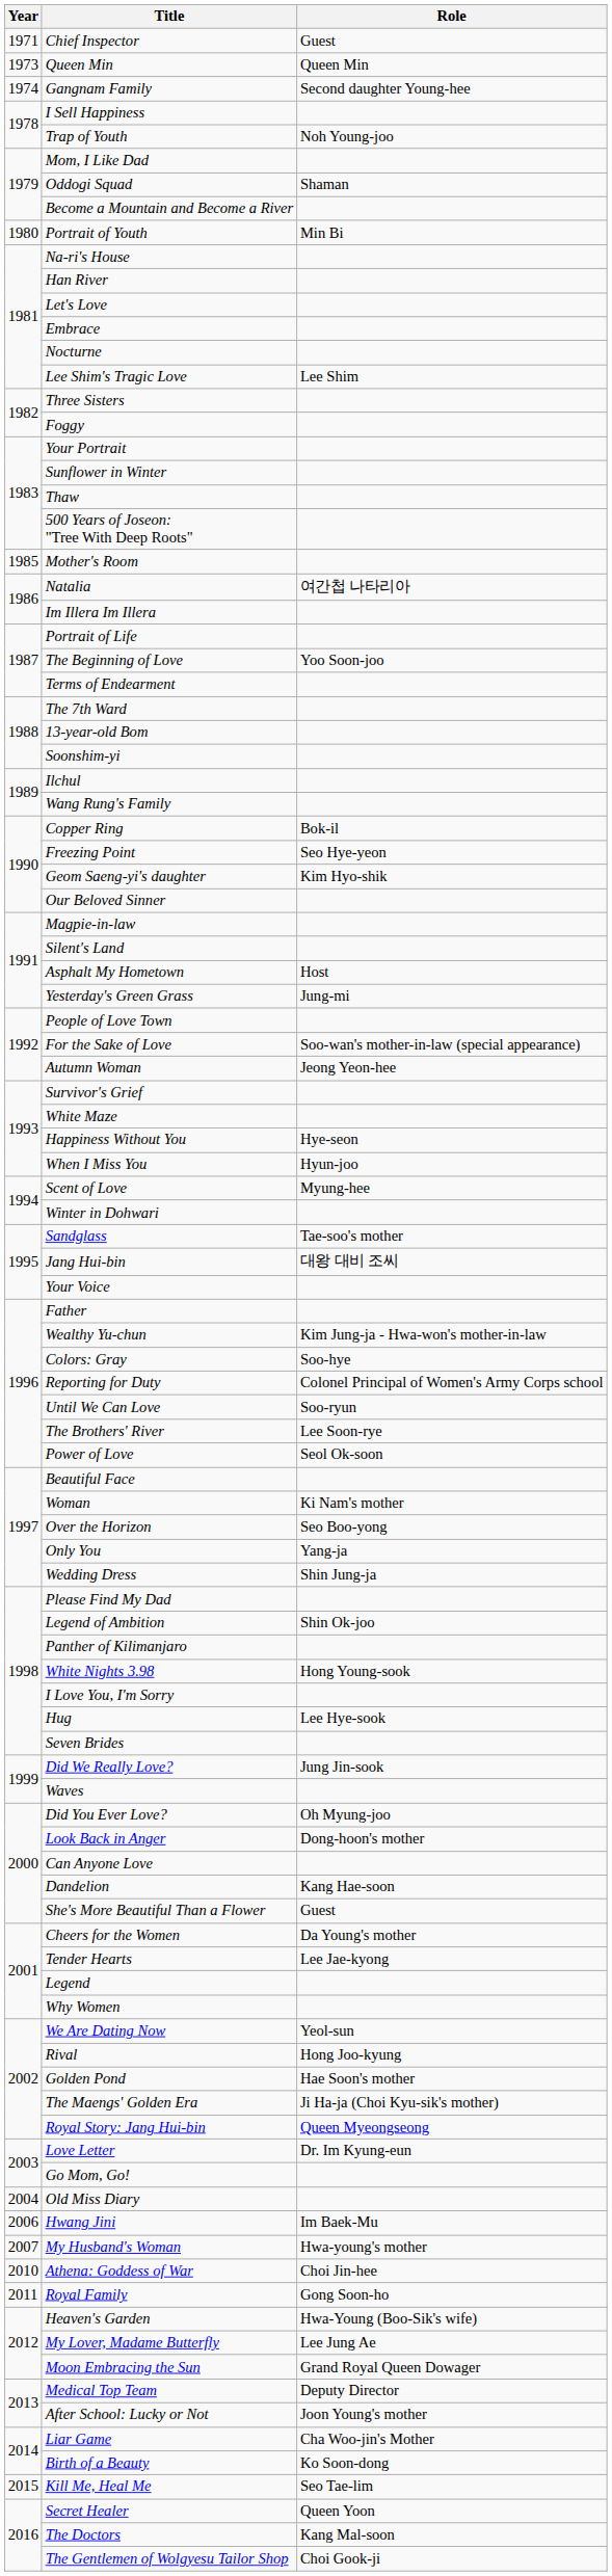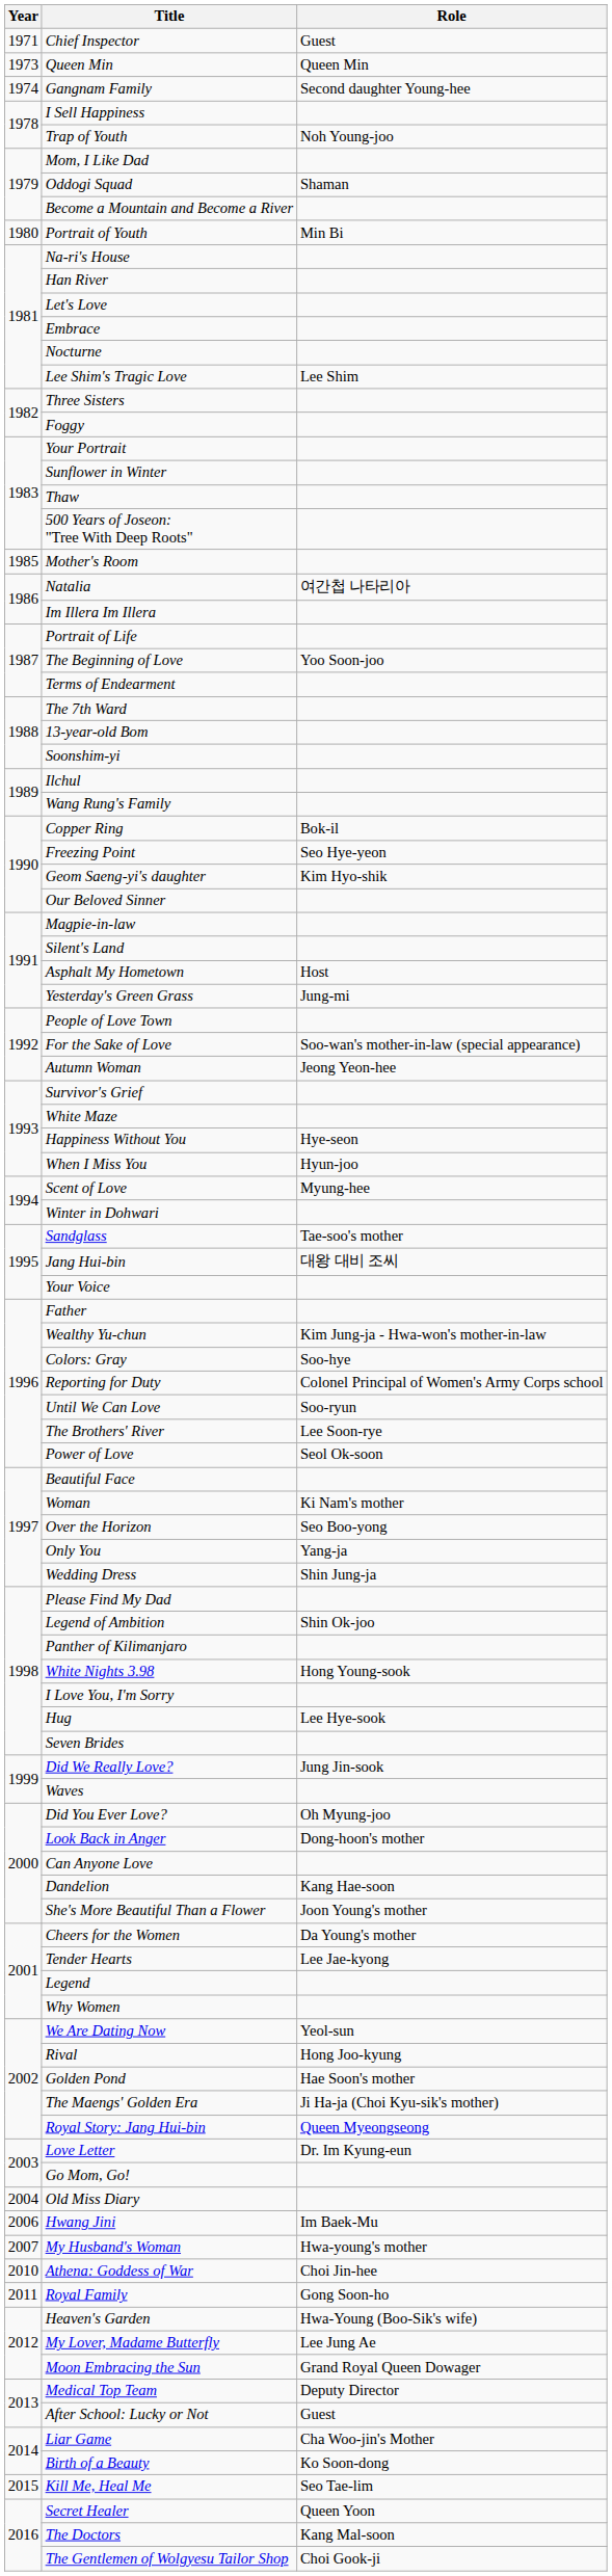She's More Beautiful Than a Flower | Role: Guest -> Joon Young's mother
After School: Lucky or Not | Role: Joon Young's mother -> Guest
